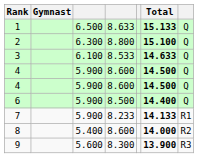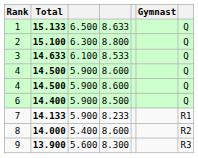columns swapped: Gymnast <-> Total
